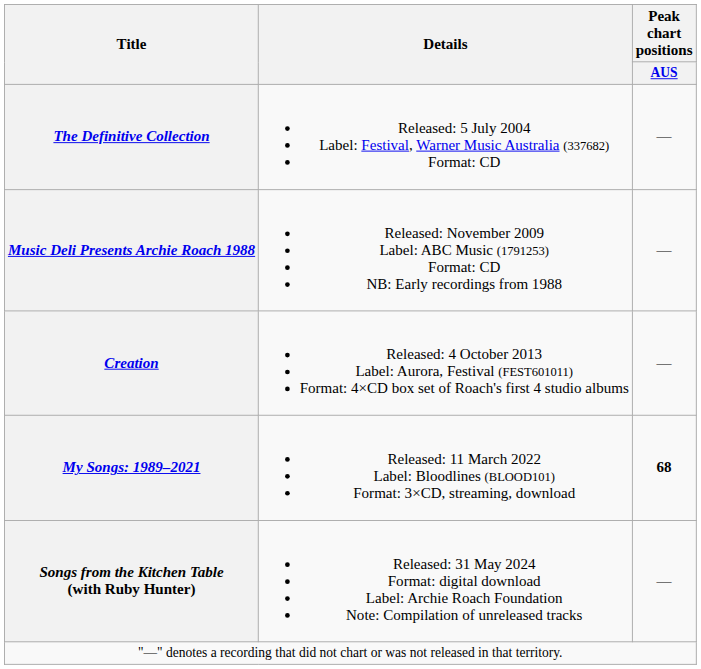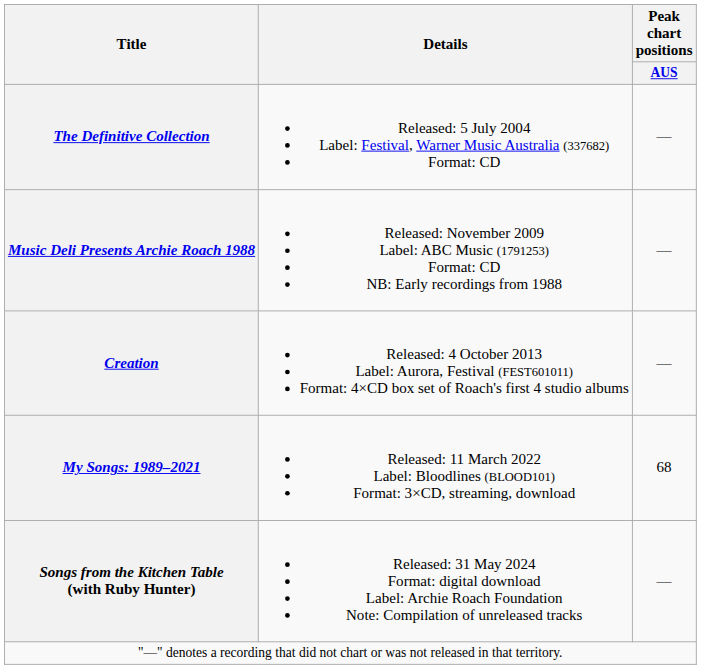My Songs: 1989–2021 | Peak chart positions / AUS: bold -> normal
